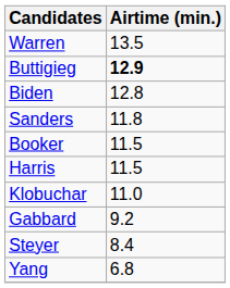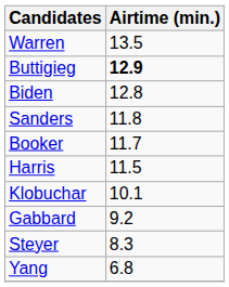Booker | Airtime (min.): 11.5 -> 11.7
Klobuchar | Airtime (min.): 11.0 -> 10.1
Steyer | Airtime (min.): 8.4 -> 8.3
